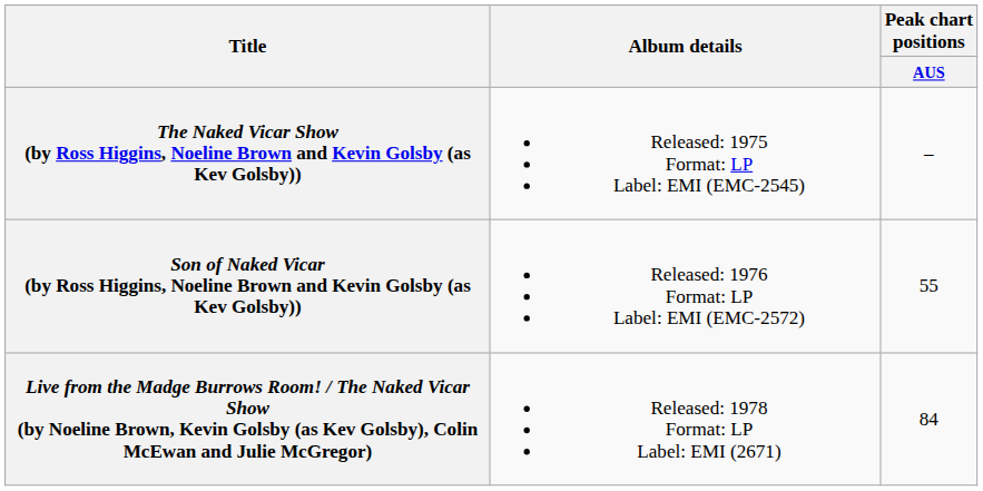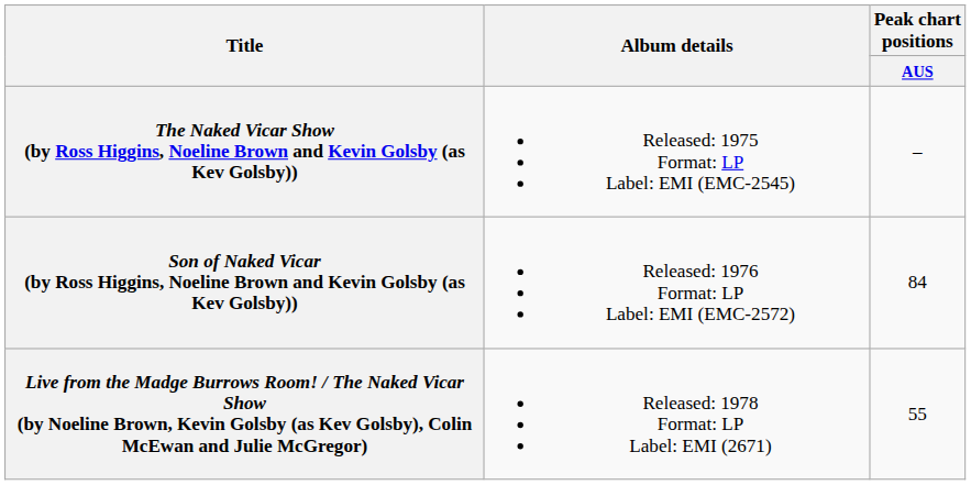row 4 | Peak chart positions / AUS: 55 -> 84
row 5 | Peak chart positions / AUS: 84 -> 55
